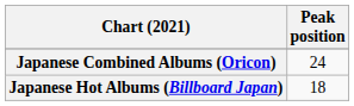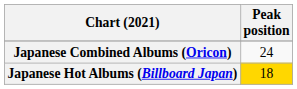Japanese Hot Albums (Billboard Japan) | Peak position: no background -> gold background
